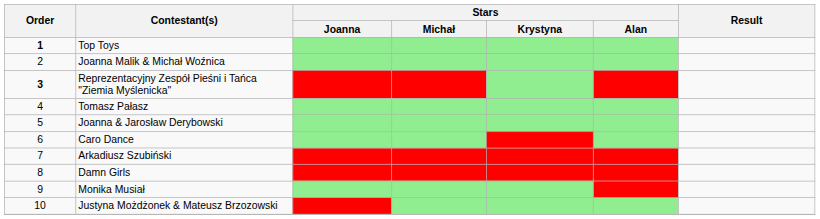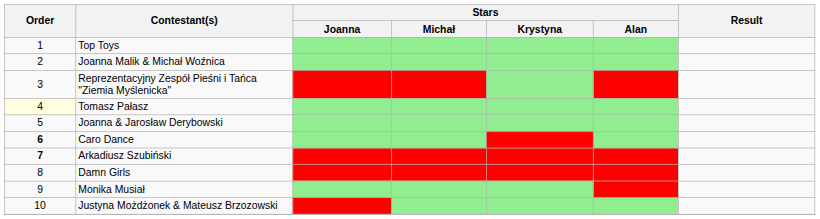Top Toys | Order: bold -> normal
Reprezentacyjny Zespół Pieśni i Tańca "Ziemia Myślenicka" | Order: bold -> normal
Tomasz Pałasz | Order: no background -> lightyellow background
Caro Dance | Order: normal -> bold
Arkadiusz Szubiński | Order: normal -> bold
